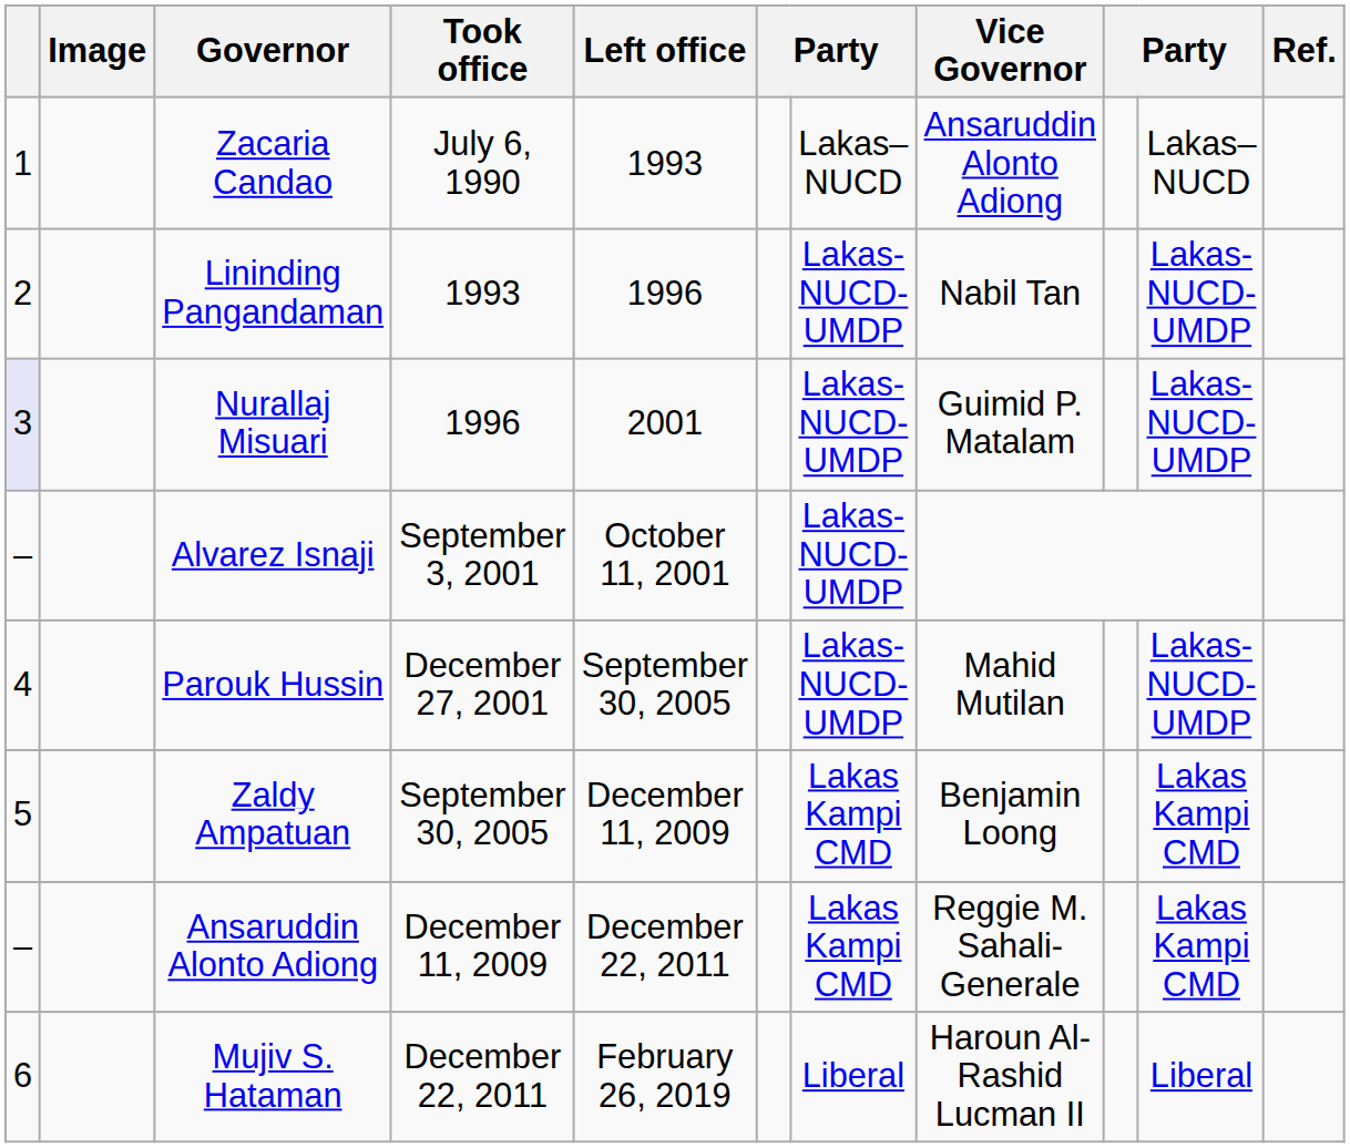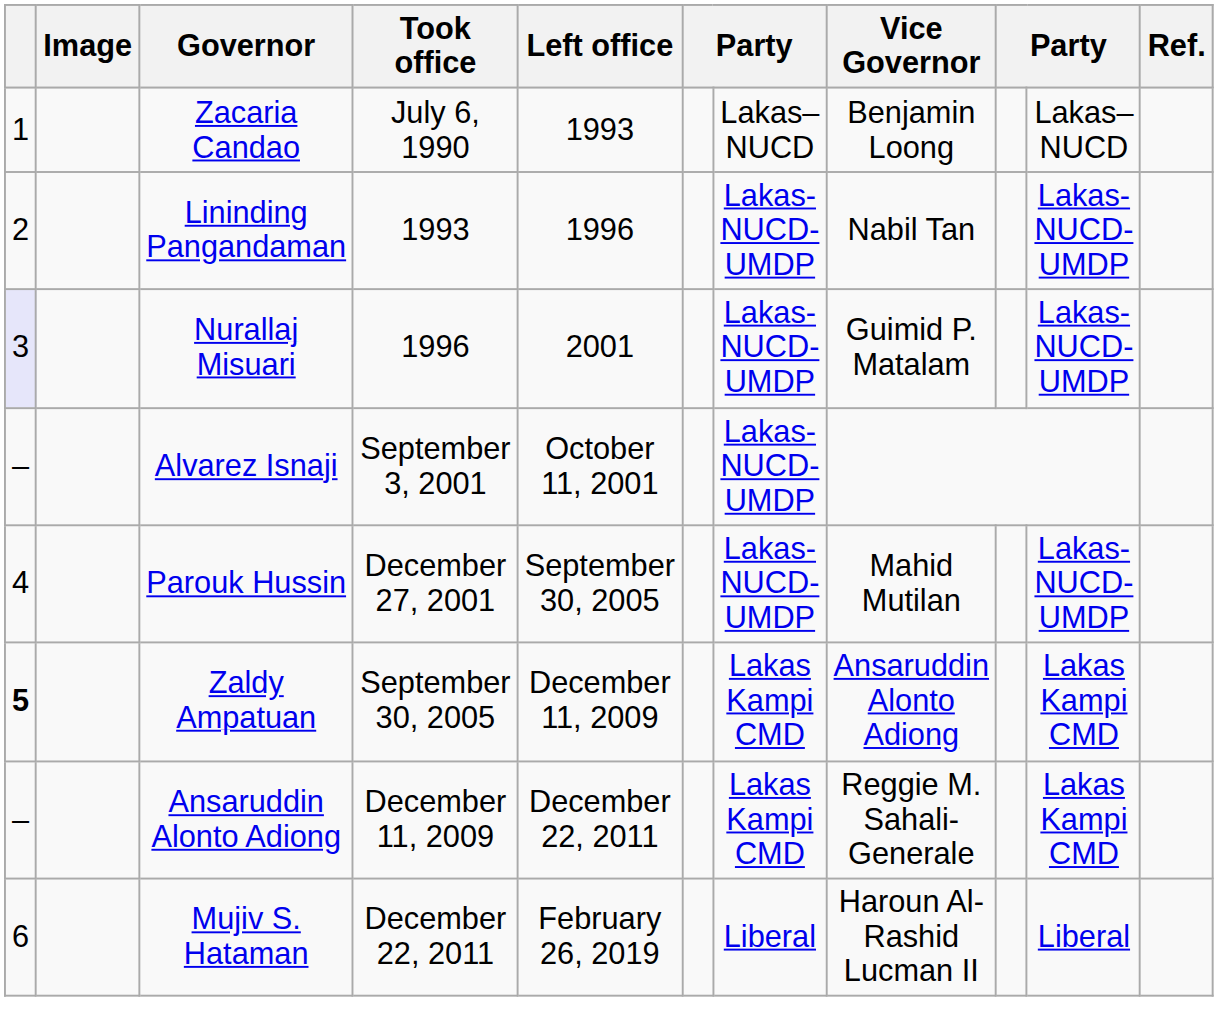Zacaria Candao | Vice Governor: Ansaruddin Alonto Adiong -> Benjamin Loong
Zaldy Ampatuan | column 1: normal -> bold
Zaldy Ampatuan | Vice Governor: Benjamin Loong -> Ansaruddin Alonto Adiong
